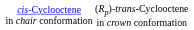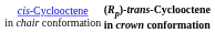cis-Cyclooctene in chair conformation | column 2: normal -> bold
